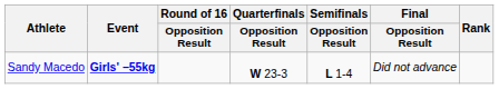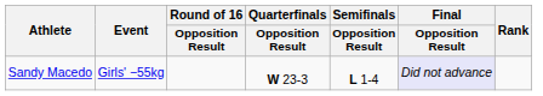Sandy Macedo | Event: bold -> normal
Sandy Macedo | Final / Opposition Result: no background -> lavender background
